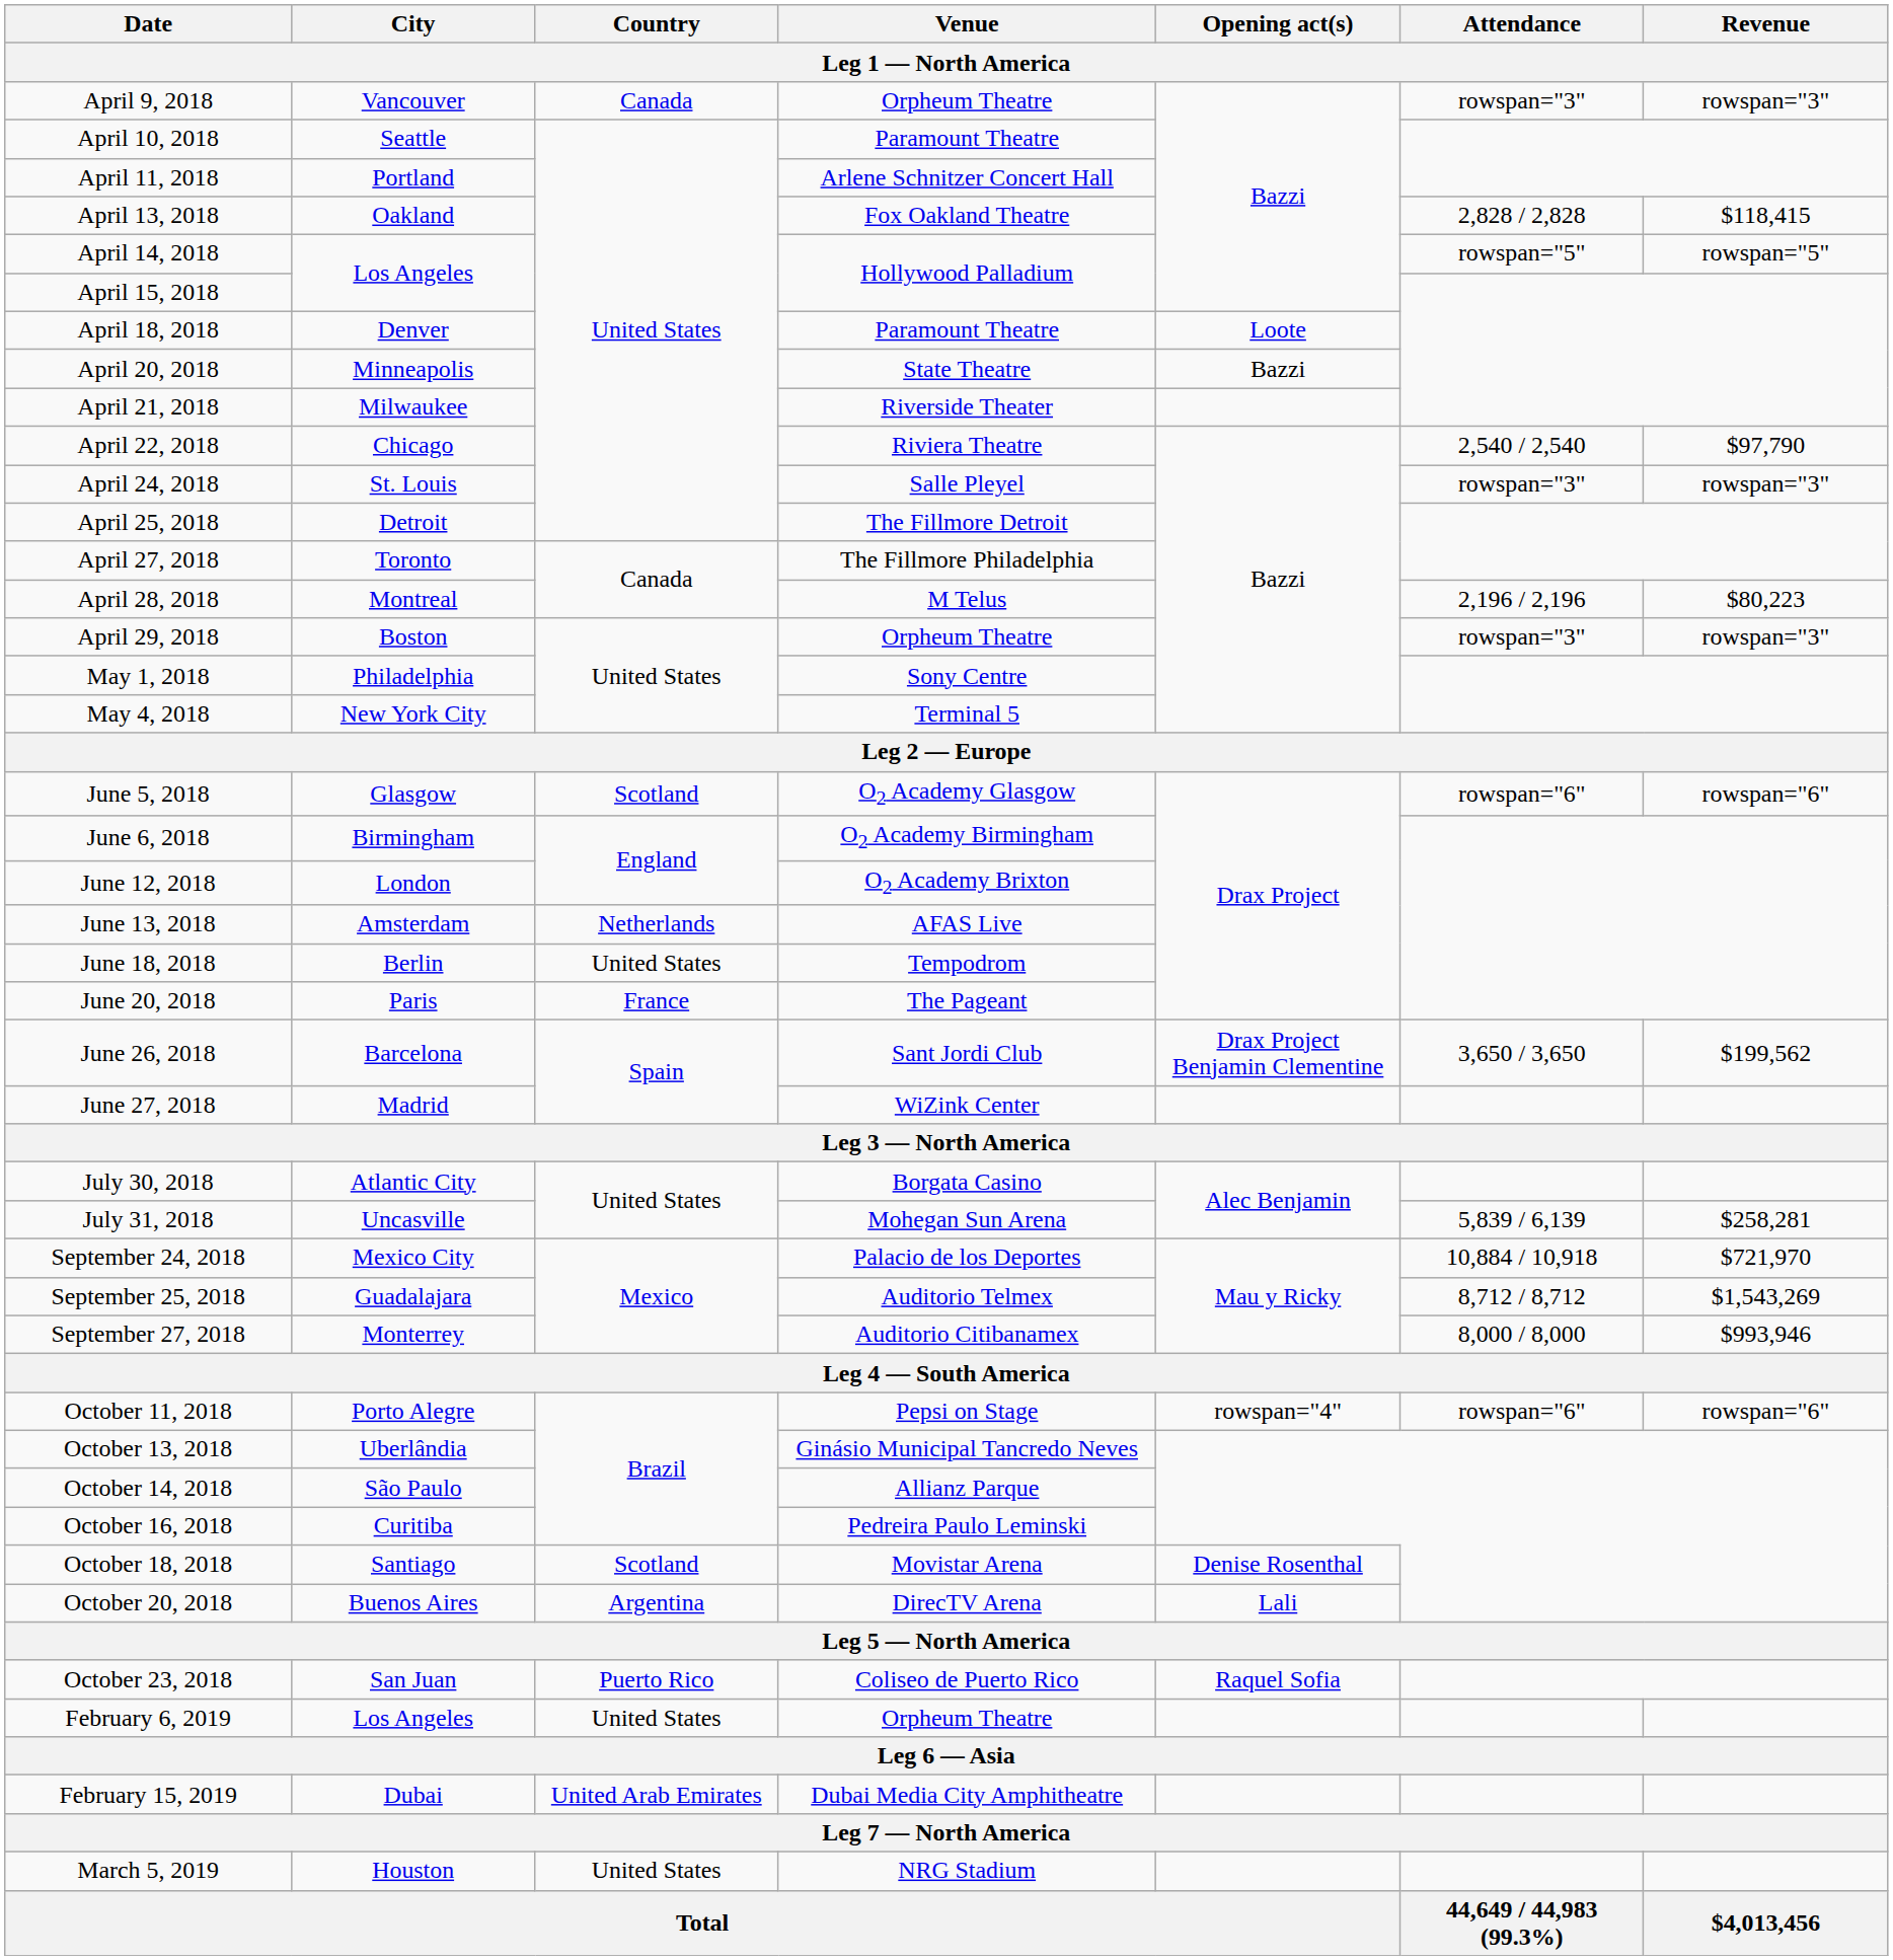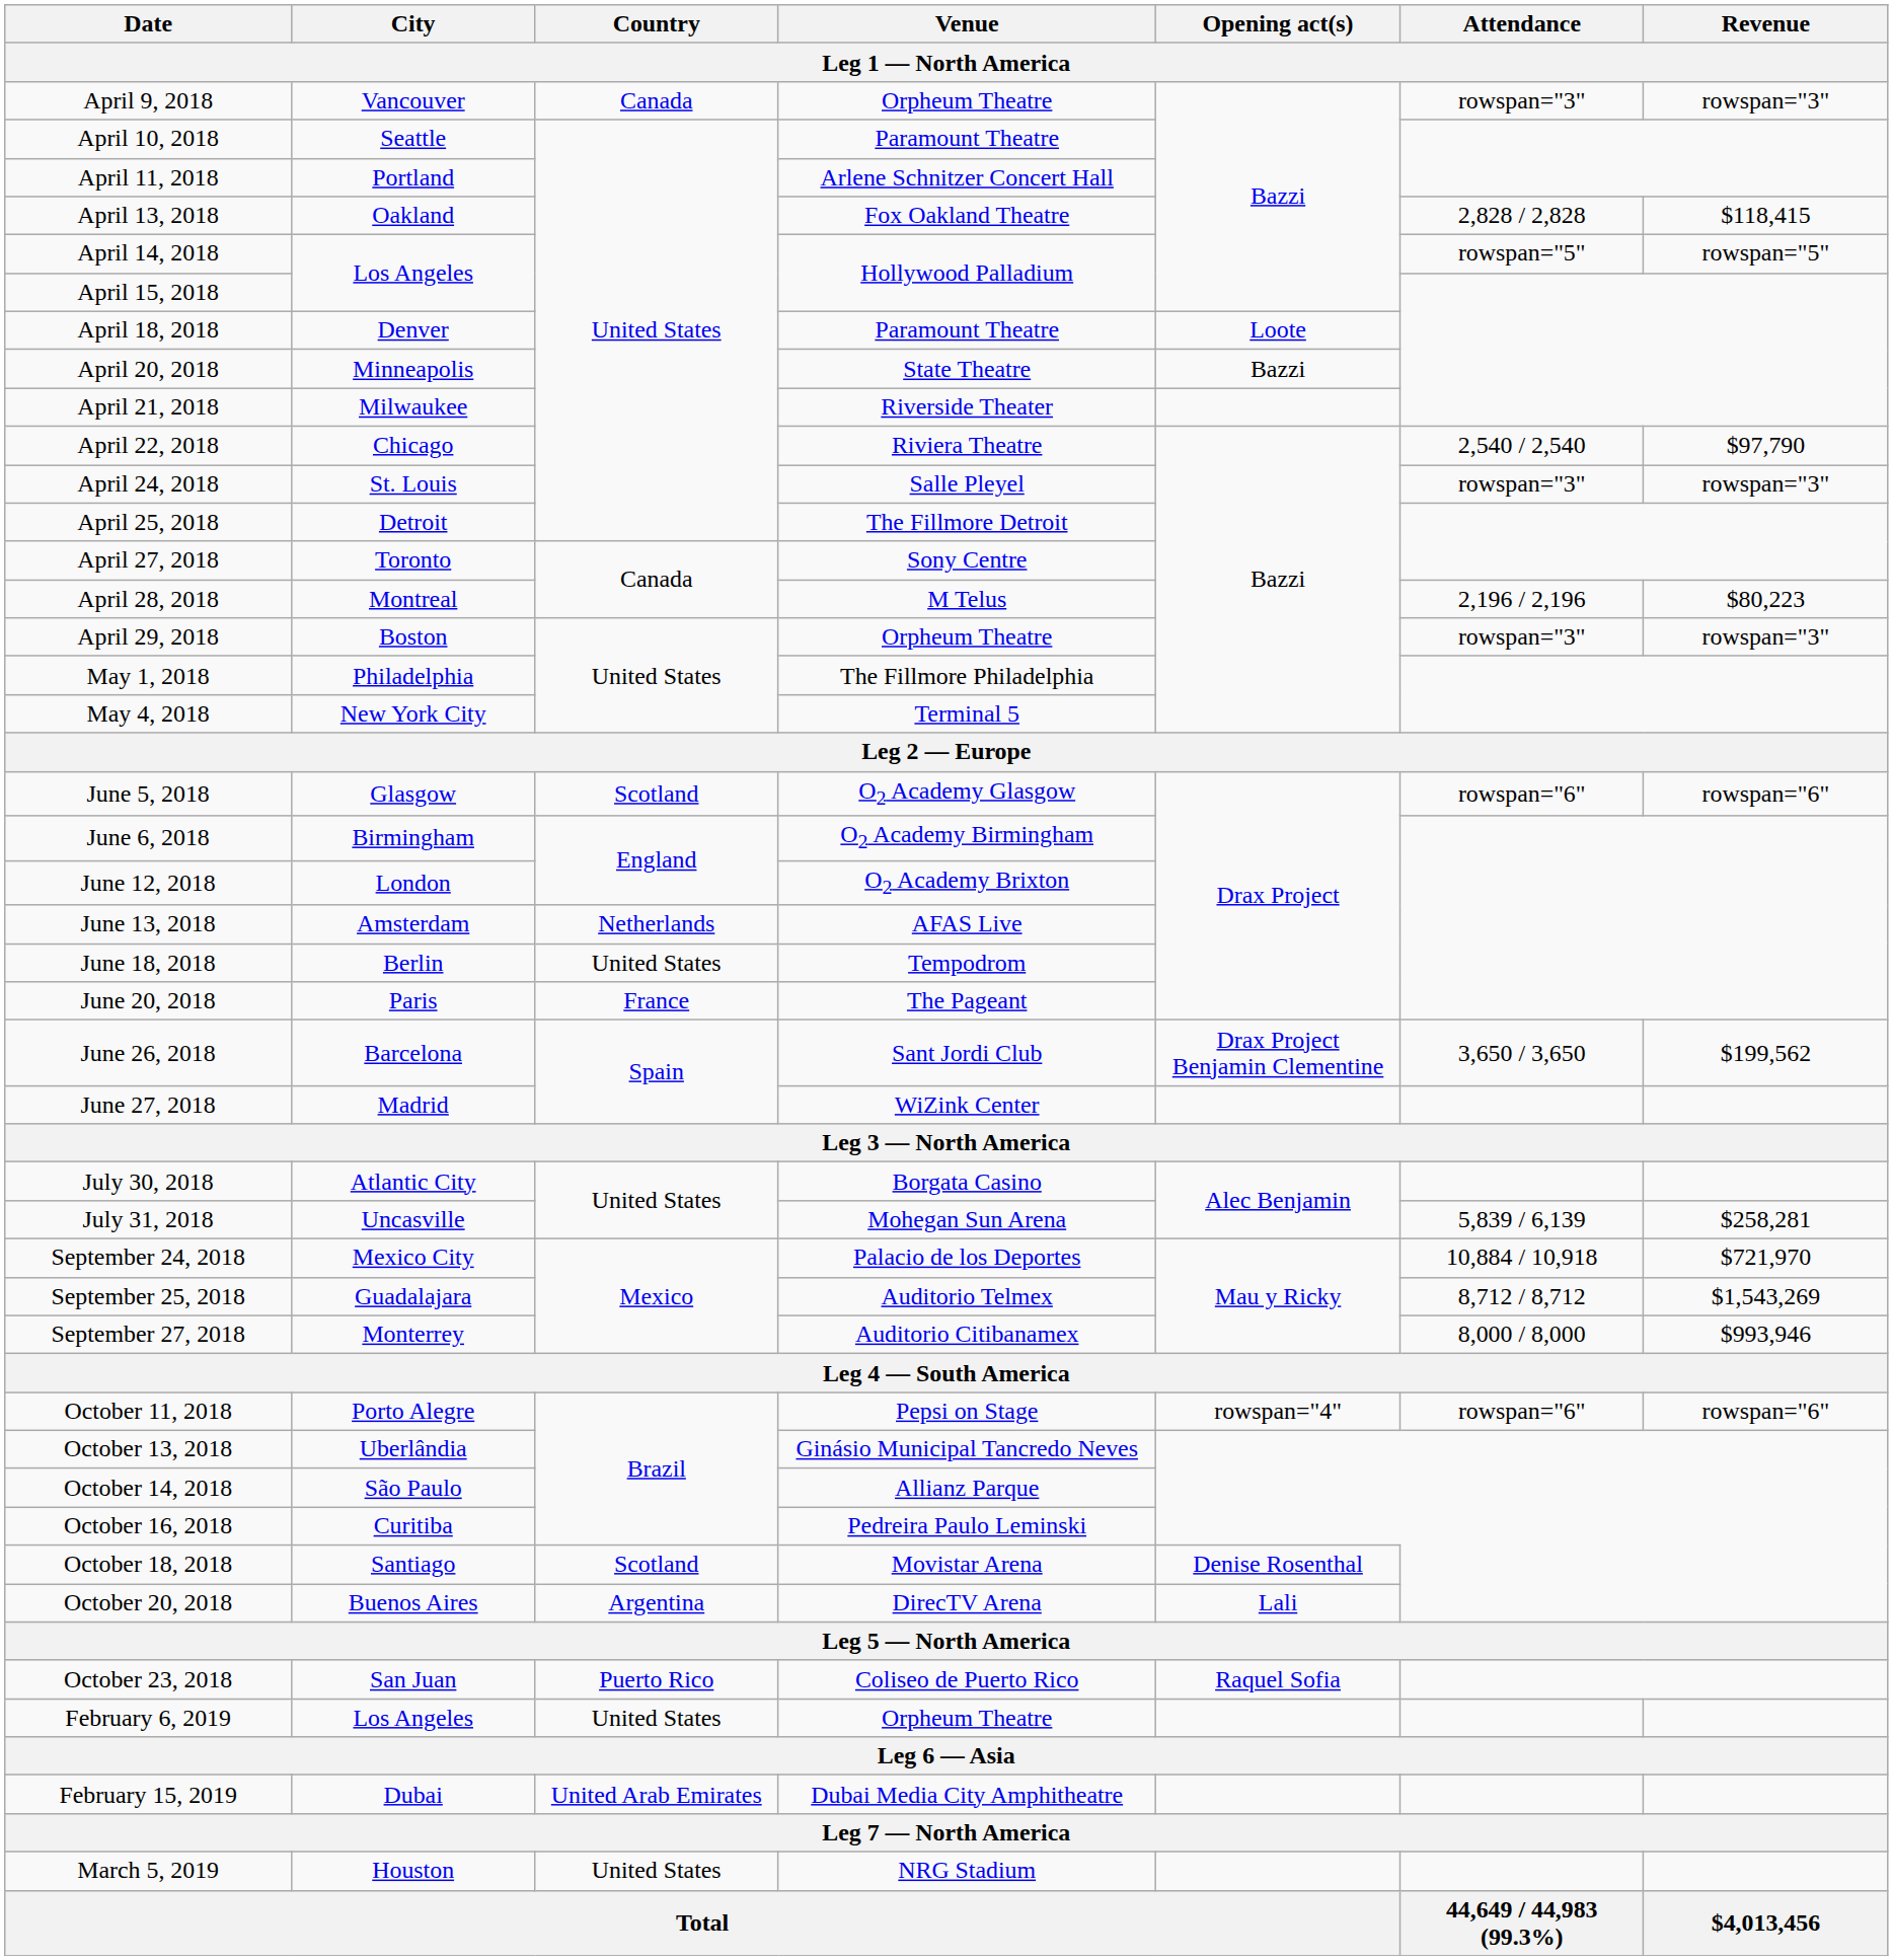April 27, 2018 | Venue: The Fillmore Philadelphia -> Sony Centre
May 1, 2018 | Venue: Sony Centre -> The Fillmore Philadelphia
